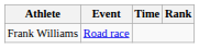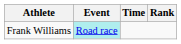Frank Williams | Event: no background -> paleturquoise background
